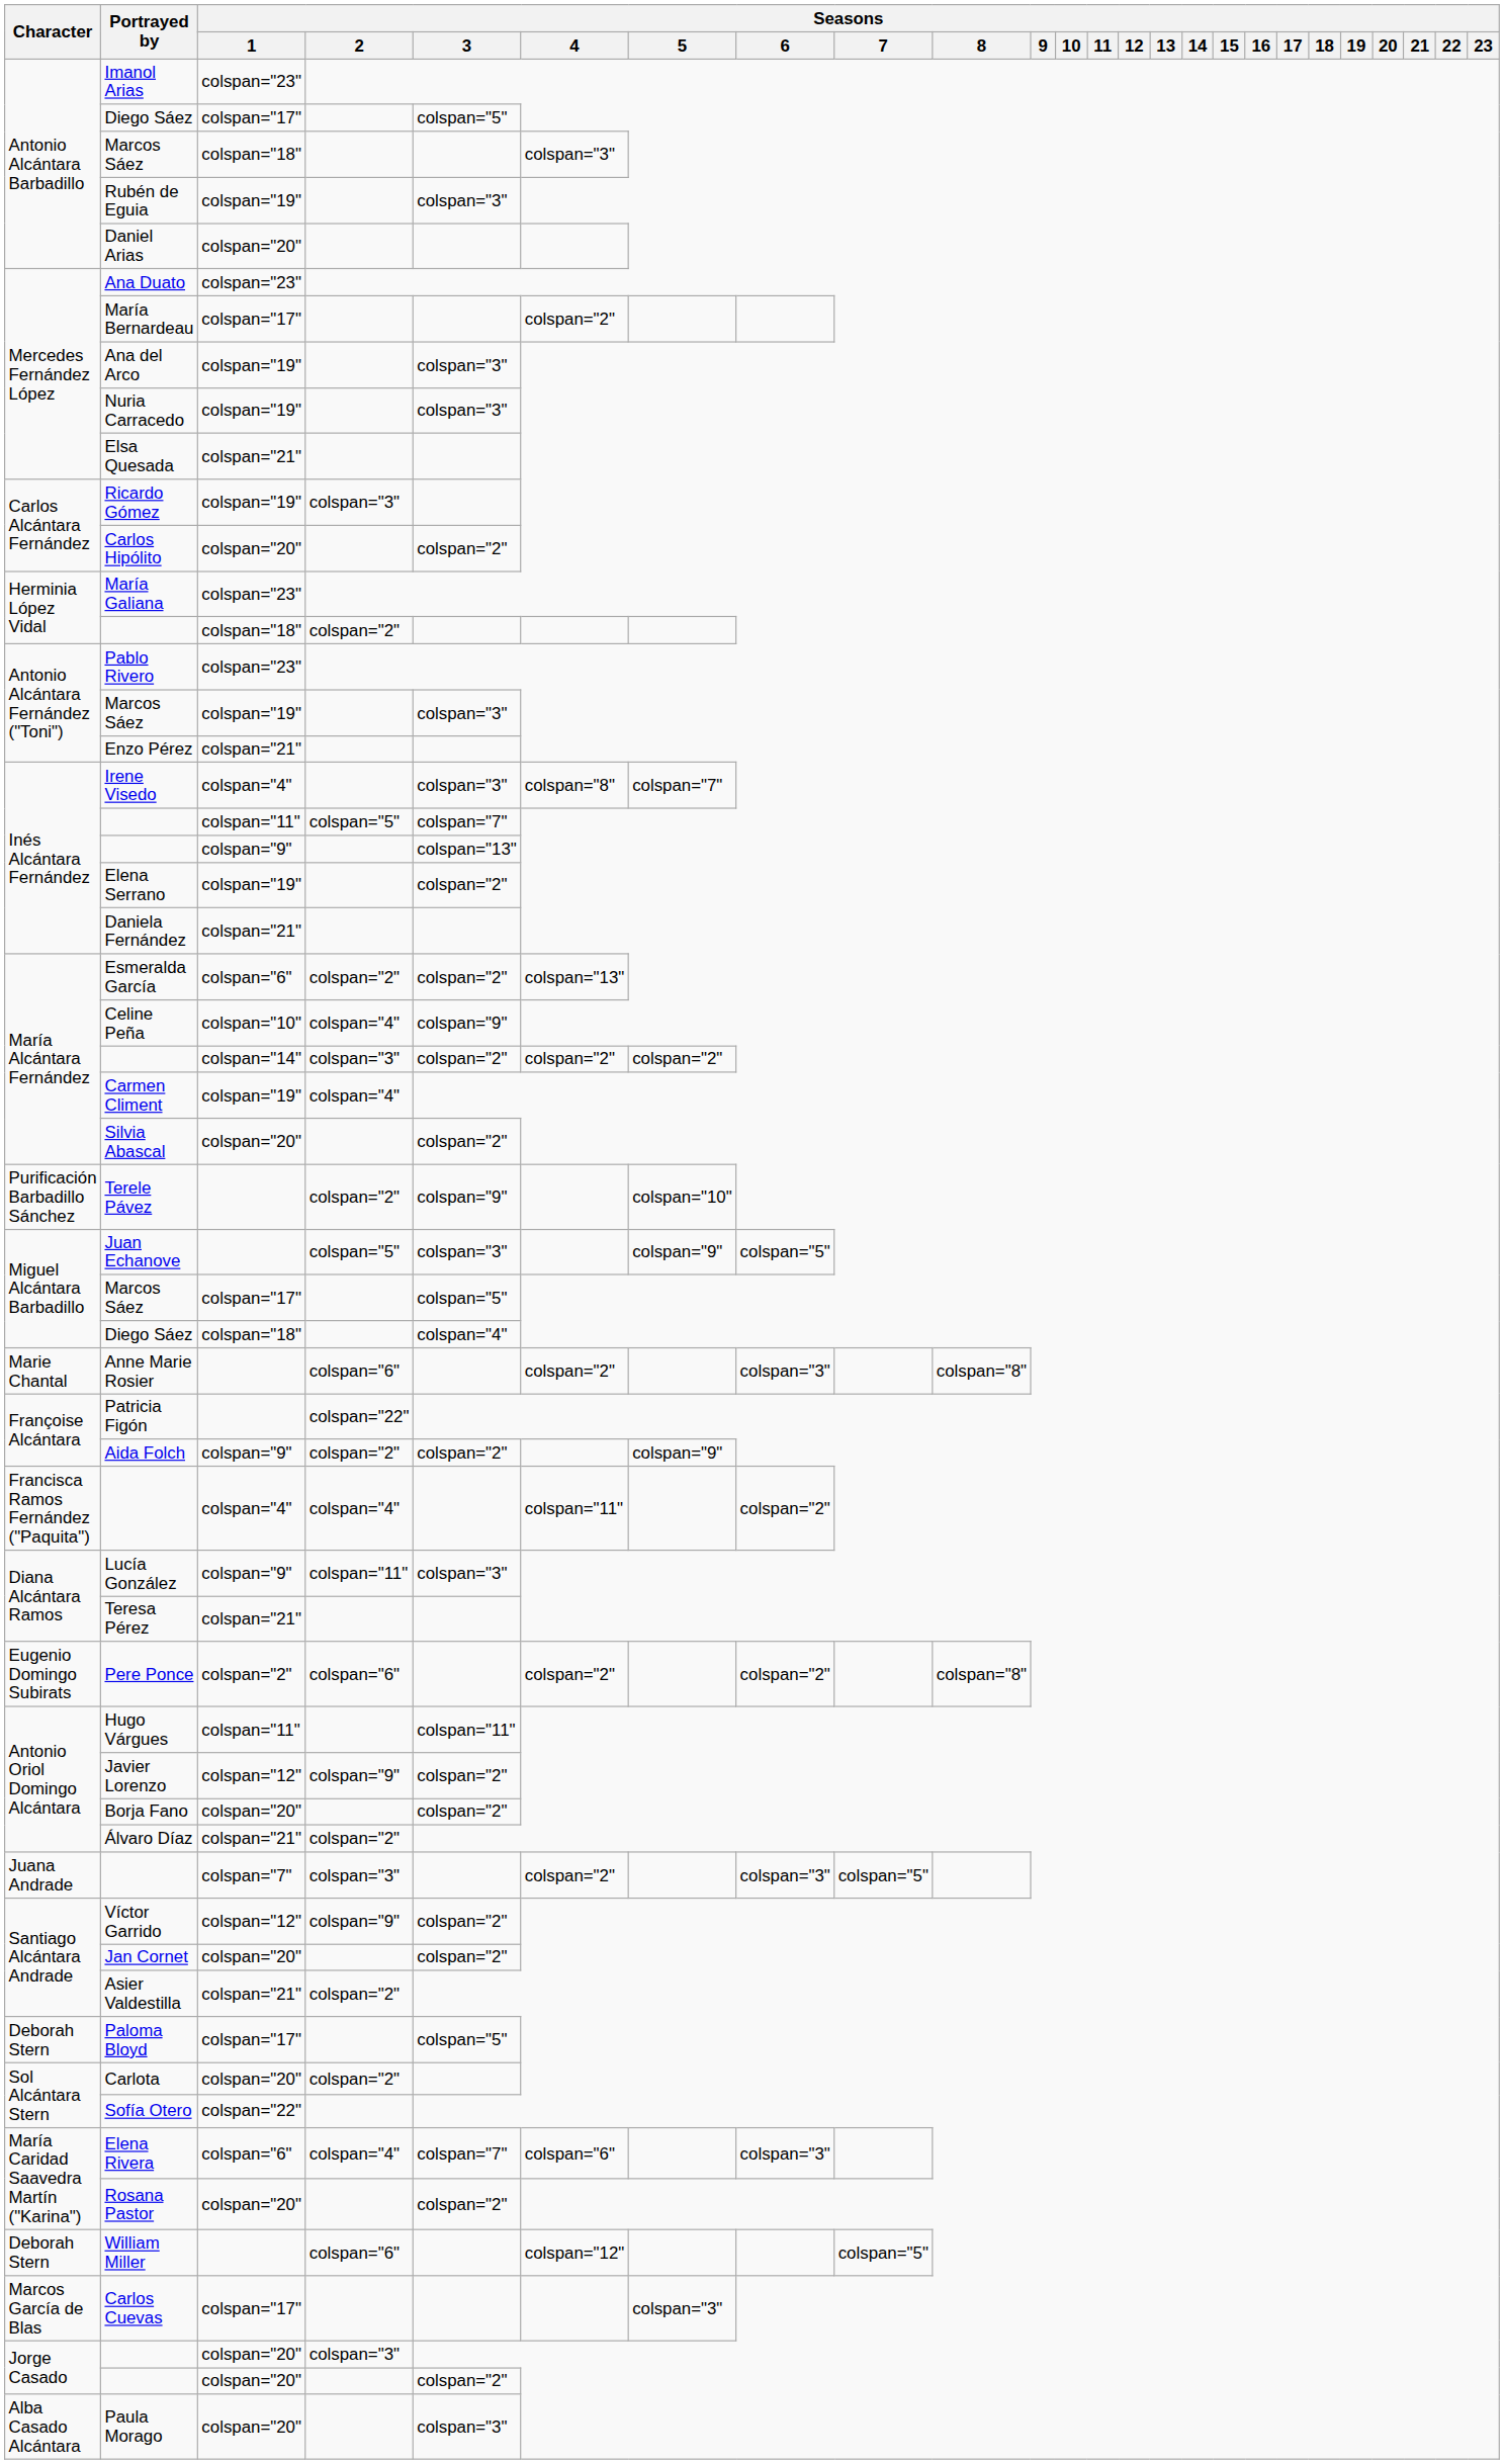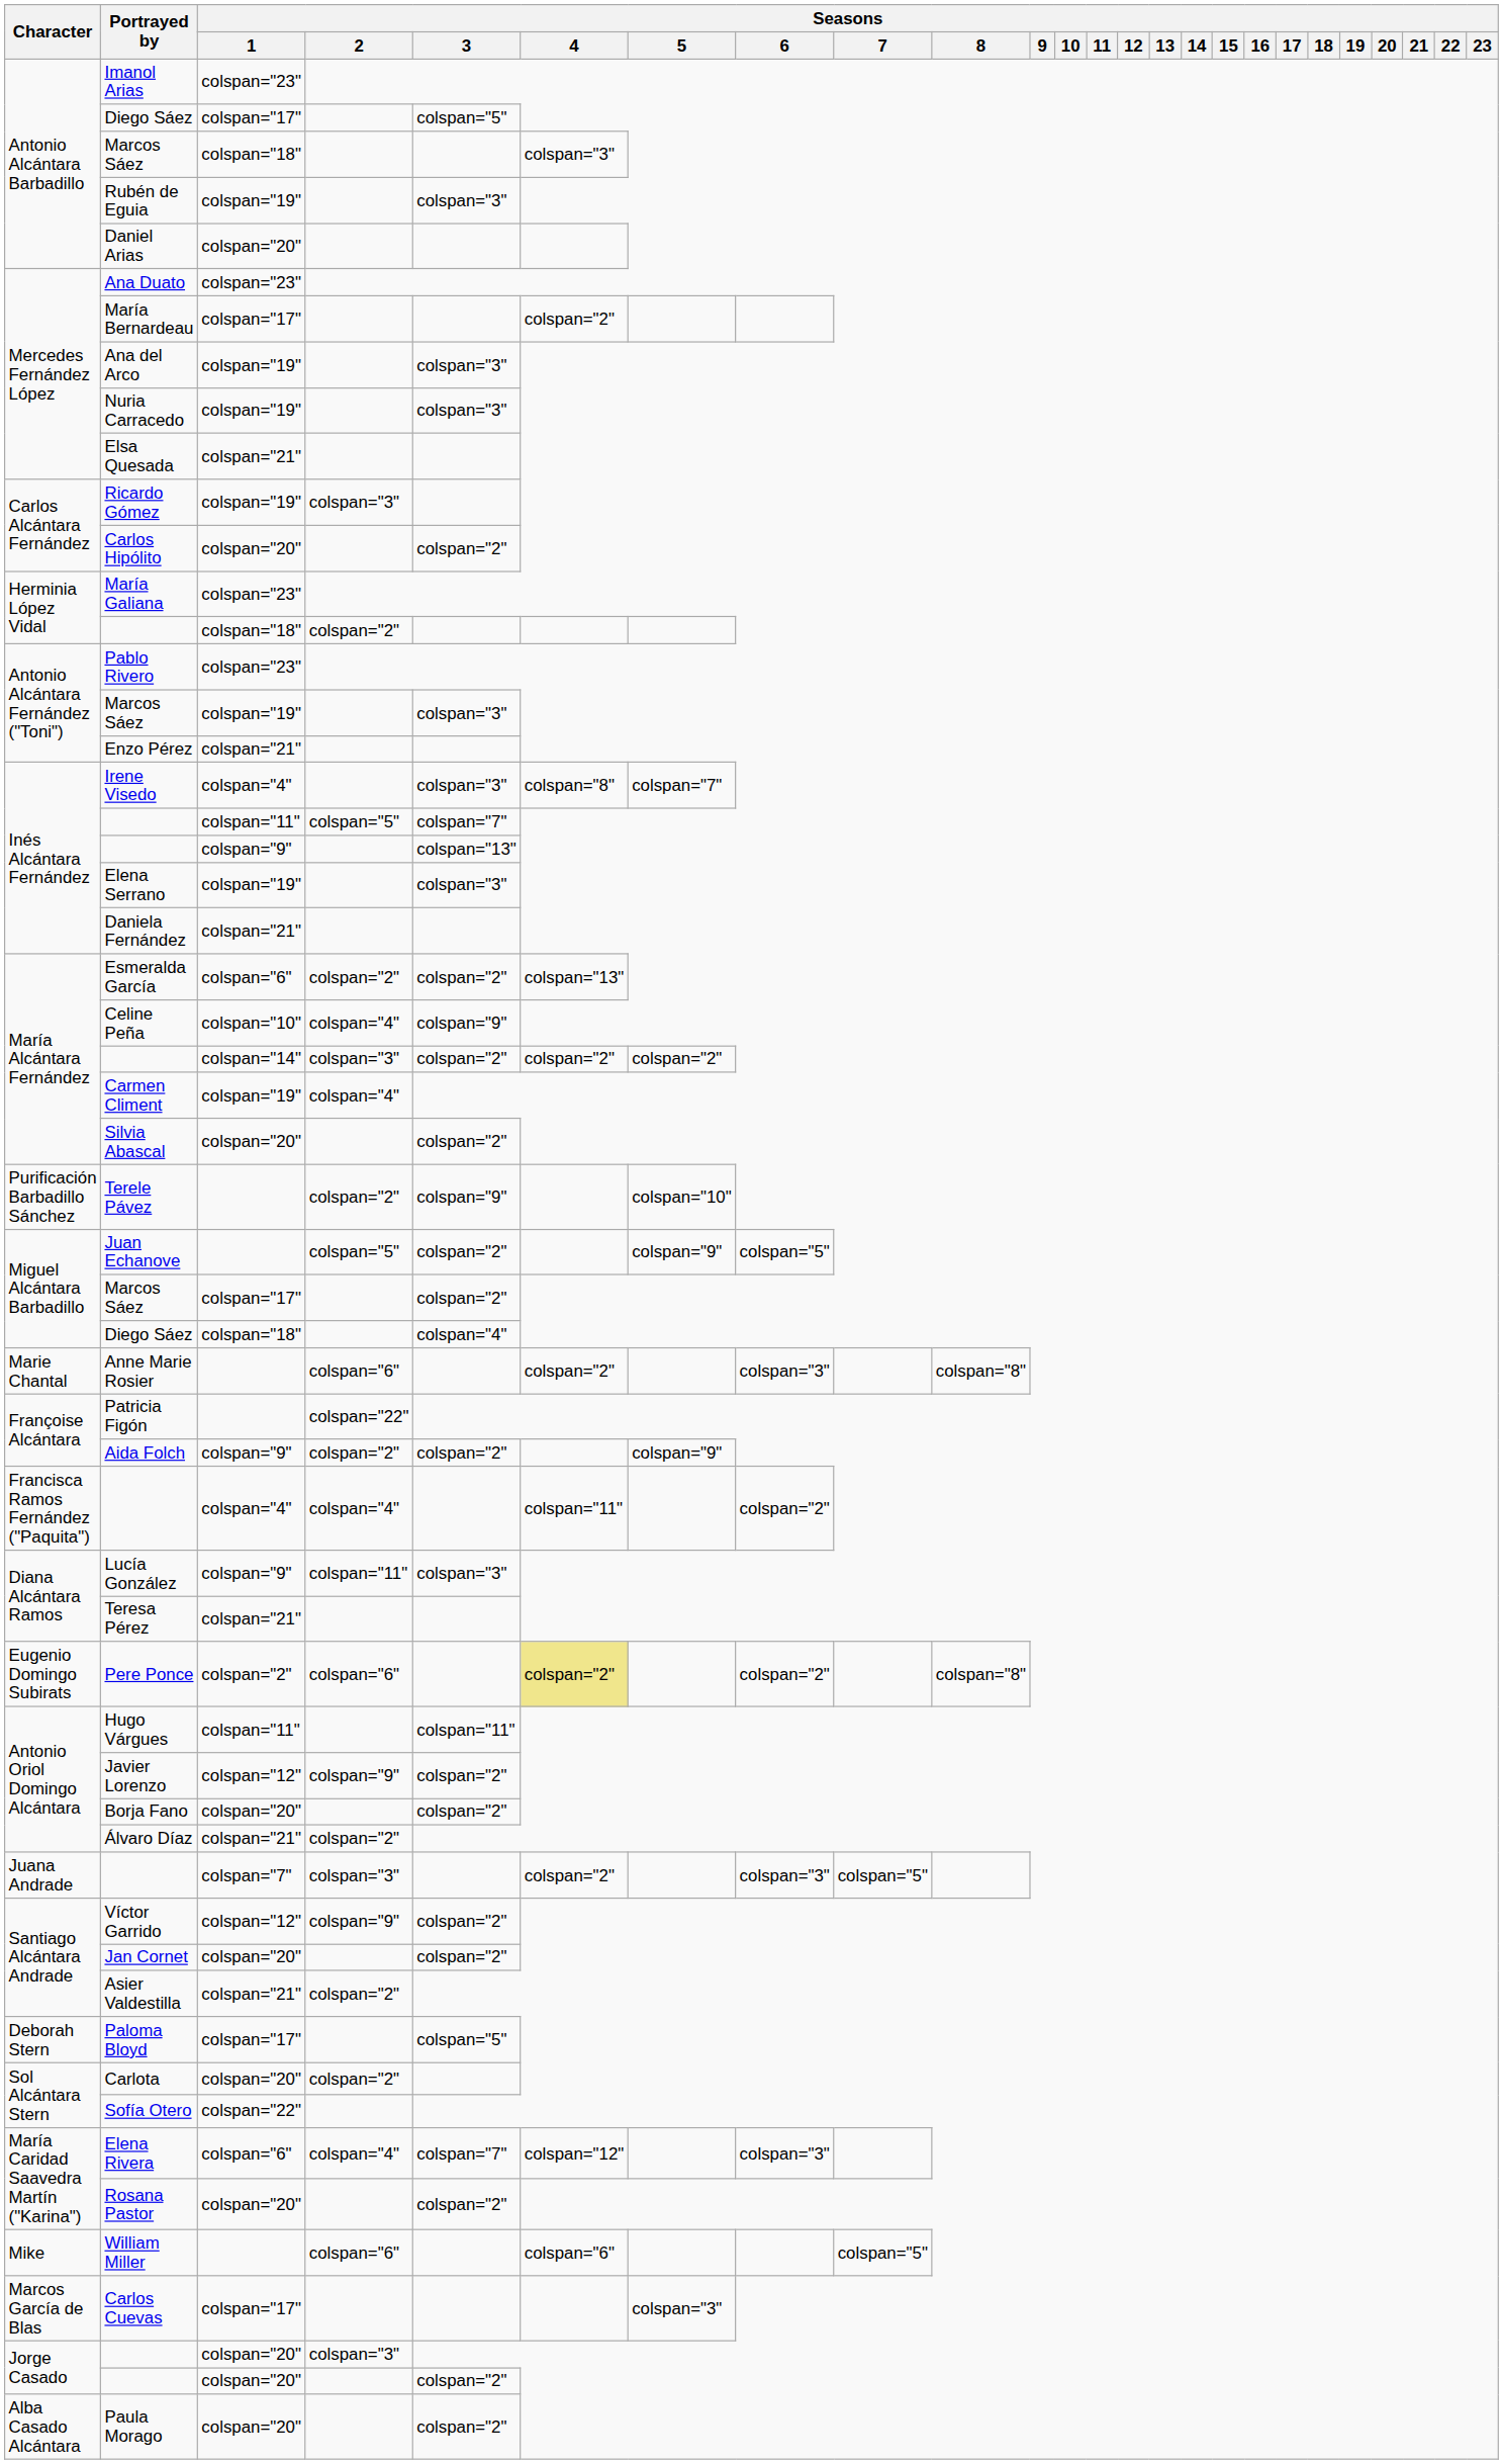Elena Serrano | Seasons / 3: colspan="2" -> colspan="3"
Juan Echanove | Seasons / 3: colspan="3" -> colspan="2"
Marcos Sáez / colspan="17" | Seasons / 3: colspan="5" -> colspan="2"
Pere Ponce | Seasons / 4: no background -> khaki background
Elena Rivera | Seasons / 4: colspan="6" -> colspan="12"
William Miller | Character: Deborah Stern -> Mike
William Miller | Seasons / 4: colspan="12" -> colspan="6"
Paula Morago | Seasons / 3: colspan="3" -> colspan="2"
